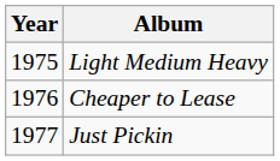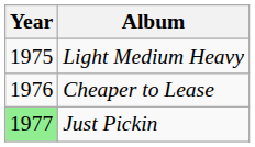Just Pickin | Year: no background -> lightgreen background
